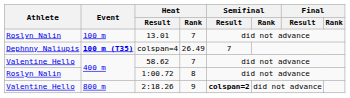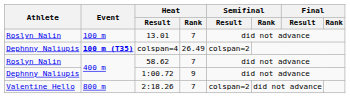colspan=4 | Semifinal / Result: 7 -> colspan=2
58.62 | Athlete: Valentine Hello -> Roslyn Nalin
1:00.72 | Athlete: Roslyn Nalin -> Dephnny Naliupis
1:00.72 | Heat / Rank: 8 -> 9
2:18.26 | Heat / Rank: 9 -> 7
2:18.26 | Semifinal / Result: bold -> normal
